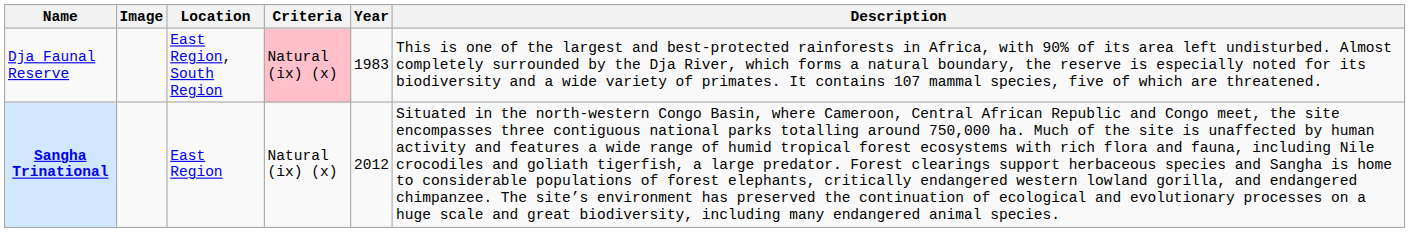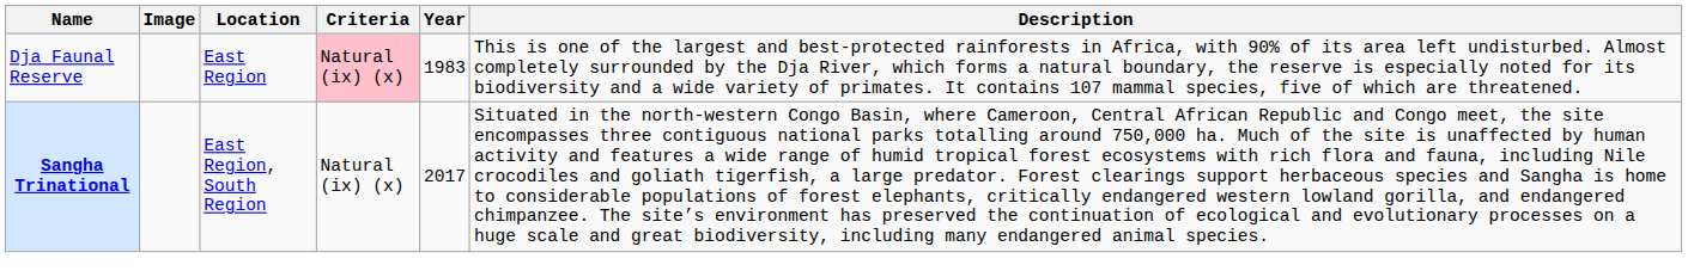Dja Faunal Reserve | Location: East Region, South Region -> East Region
Sangha Trinational | Location: East Region -> East Region, South Region
Sangha Trinational | Year: 2012 -> 2017
